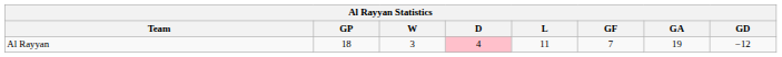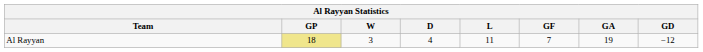Al Rayyan | GP: no background -> khaki background
Al Rayyan | D: pink background -> no background
